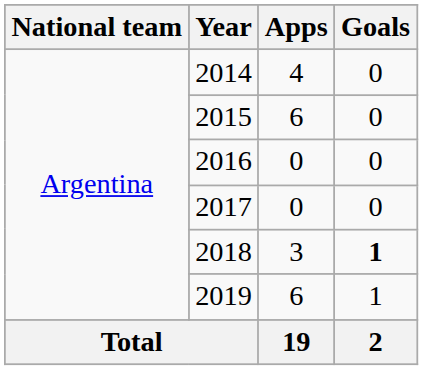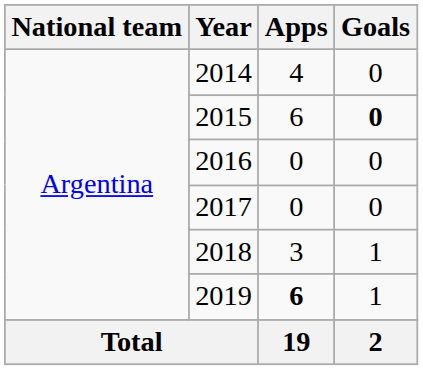2015 | Goals: normal -> bold
2018 | Goals: bold -> normal
2019 | Apps: normal -> bold
